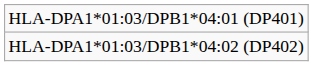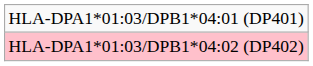row 2 | column 1: no background -> pink background
